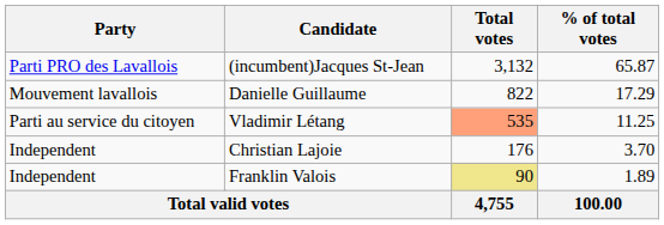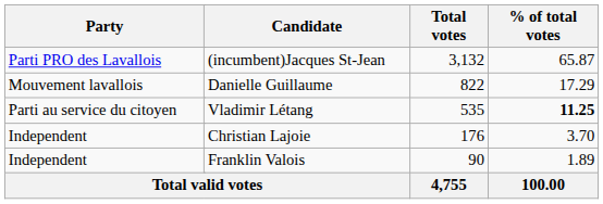Vladimir Létang | Total votes: lightsalmon background -> no background
Vladimir Létang | % of total votes: normal -> bold
Franklin Valois | Total votes: khaki background -> no background
